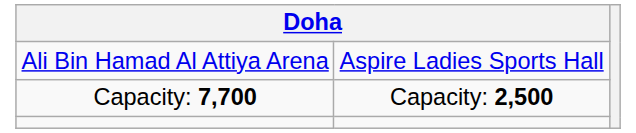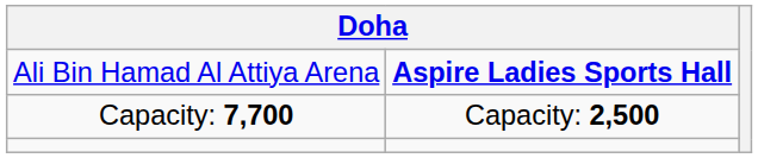Ali Bin Hamad Al Attiya Arena | column 2: normal -> bold
